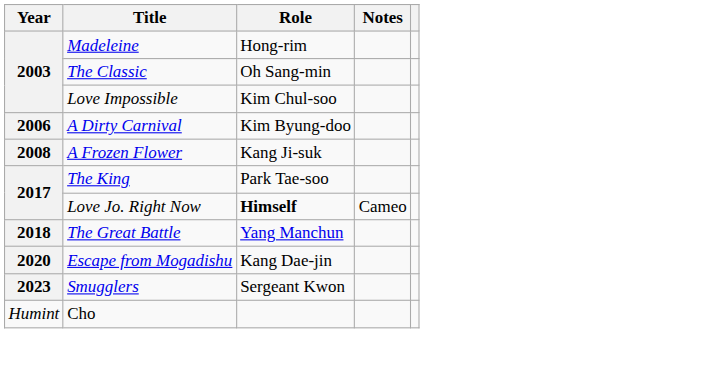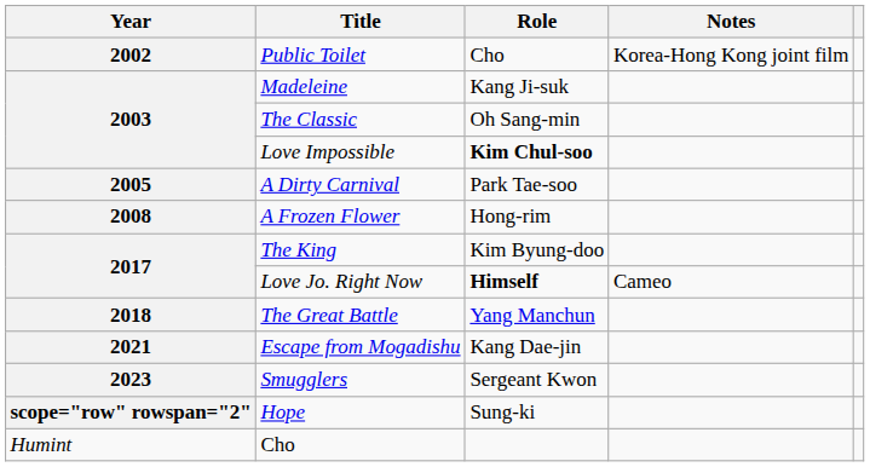+ row: 2002 | Public Toilet | Cho | Korea-Hong Kong joint film
Madeleine | Role: Hong-rim -> Kang Ji-suk
Love Impossible | Role: normal -> bold
A Dirty Carnival | Year: 2006 -> 2005
A Dirty Carnival | Role: Kim Byung-doo -> Park Tae-soo
A Frozen Flower | Role: Kang Ji-suk -> Hong-rim
The King | Role: Park Tae-soo -> Kim Byung-doo
Escape from Mogadishu | Year: 2020 -> 2021
+ row: scope="row" rowspan="2" | Hope | Sung-ki
